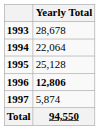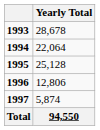1996 | Yearly Total: bold -> normal
